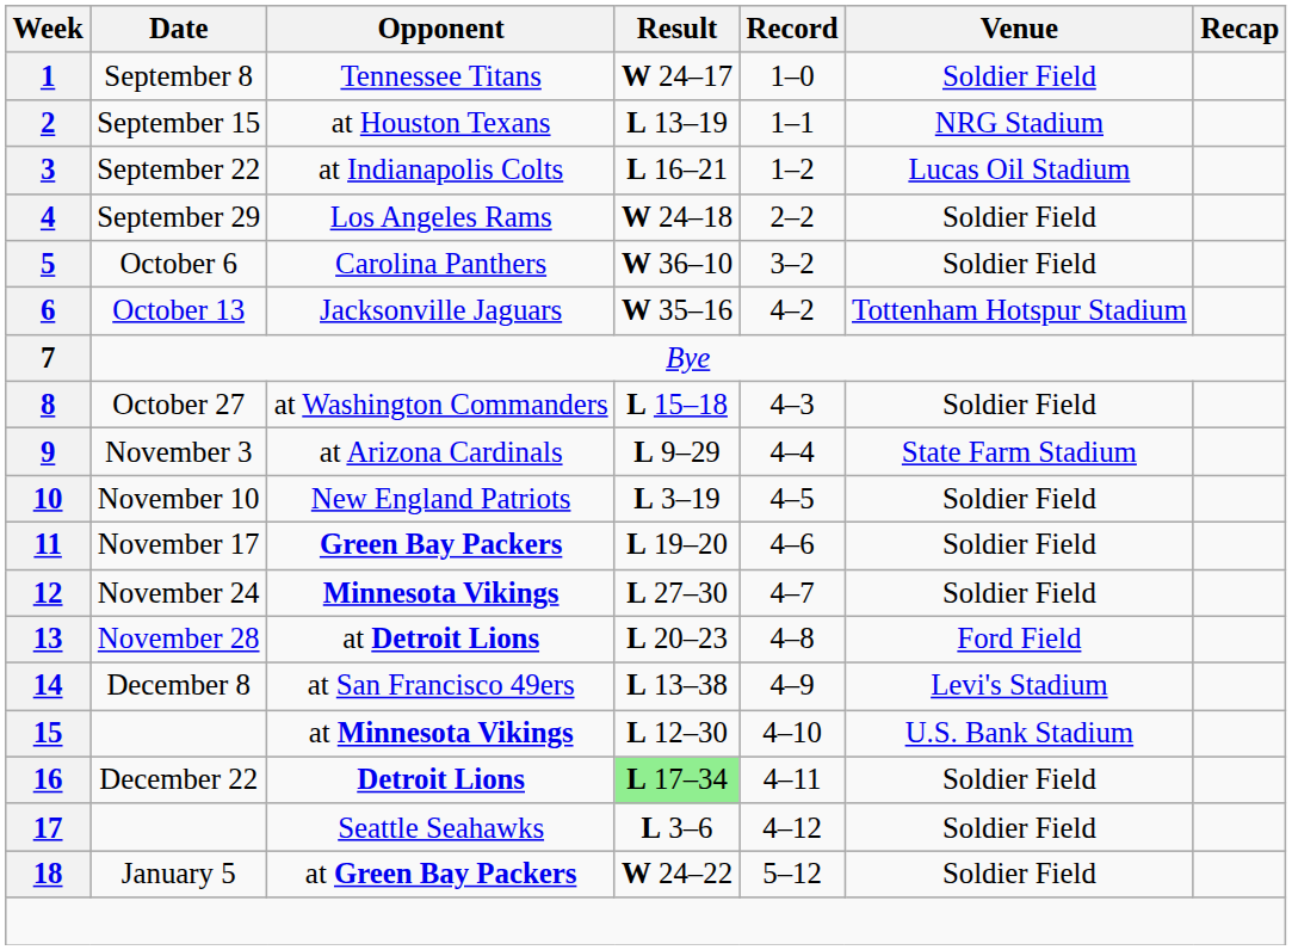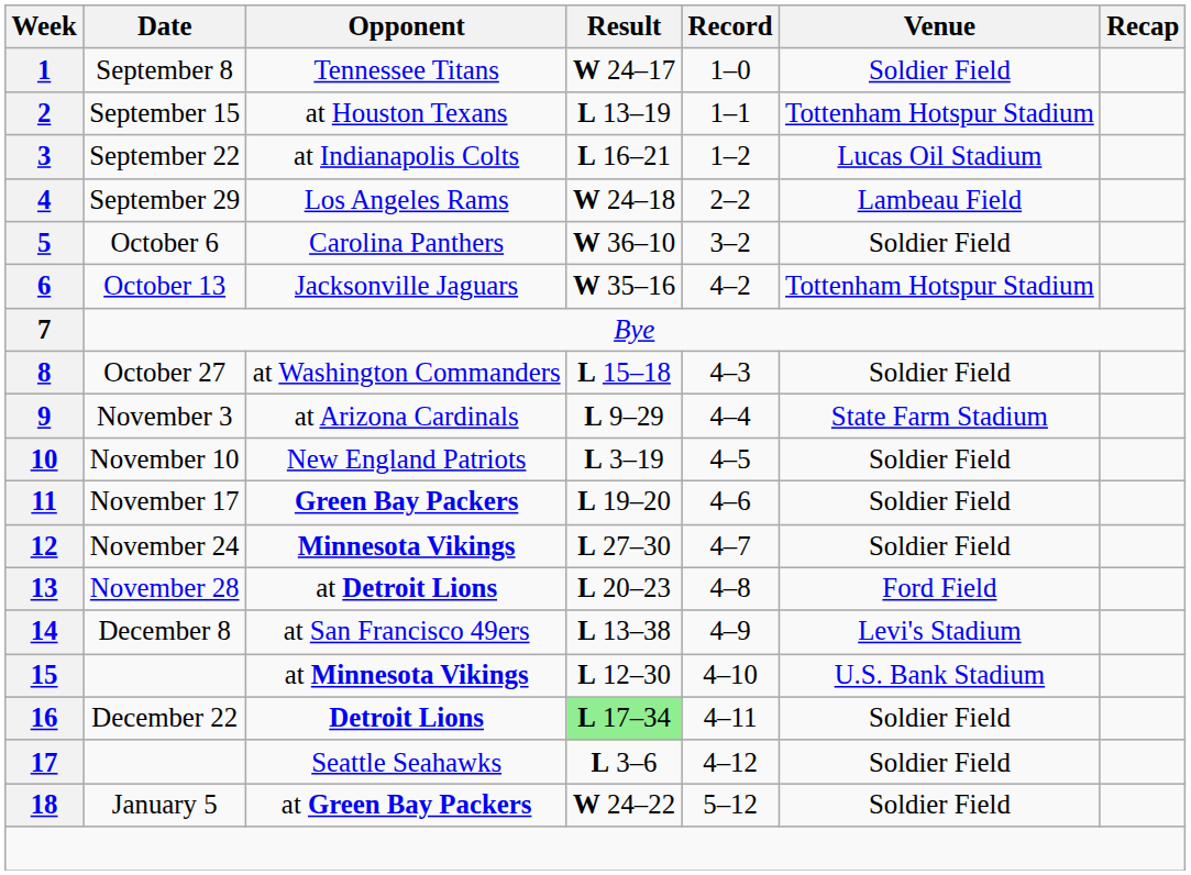2 | Venue: NRG Stadium -> Tottenham Hotspur Stadium
4 | Venue: Soldier Field -> Lambeau Field
